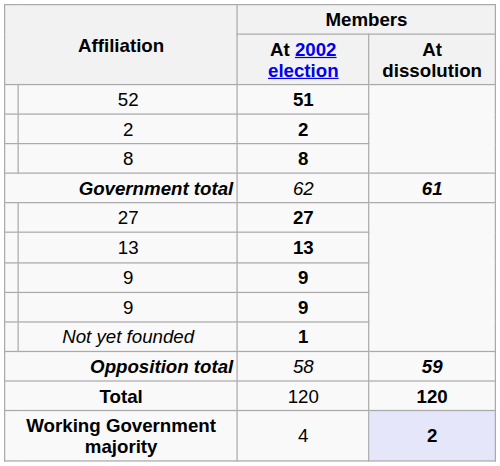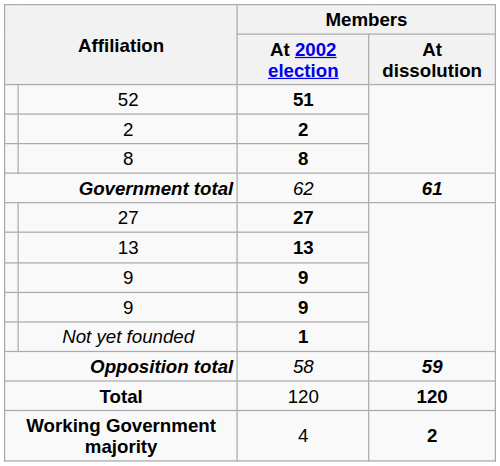Working Government majority | Members / At dissolution: lavender background -> no background
